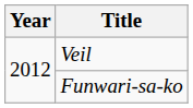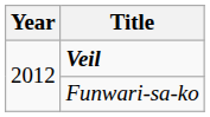Veil | Title: normal -> bold
